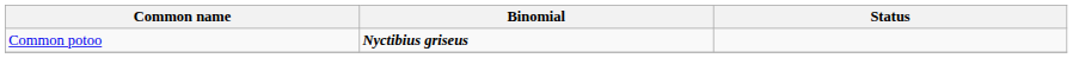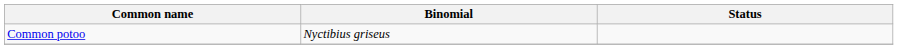Common potoo | Binomial: bold -> normal
